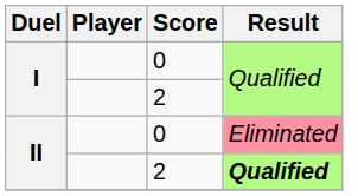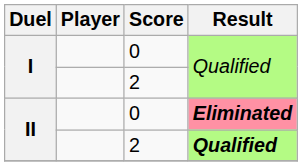II / 0 | Result: normal -> bold
